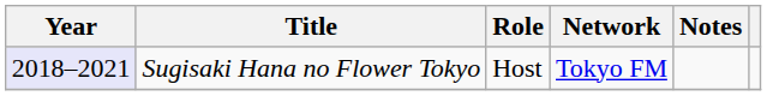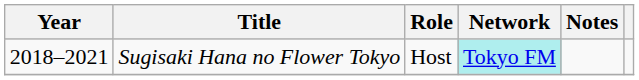Sugisaki Hana no Flower Tokyo | Year: lavender background -> no background
Sugisaki Hana no Flower Tokyo | Network: no background -> paleturquoise background
